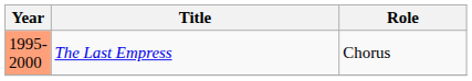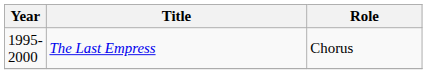The Last Empress | Year: lightsalmon background -> no background
